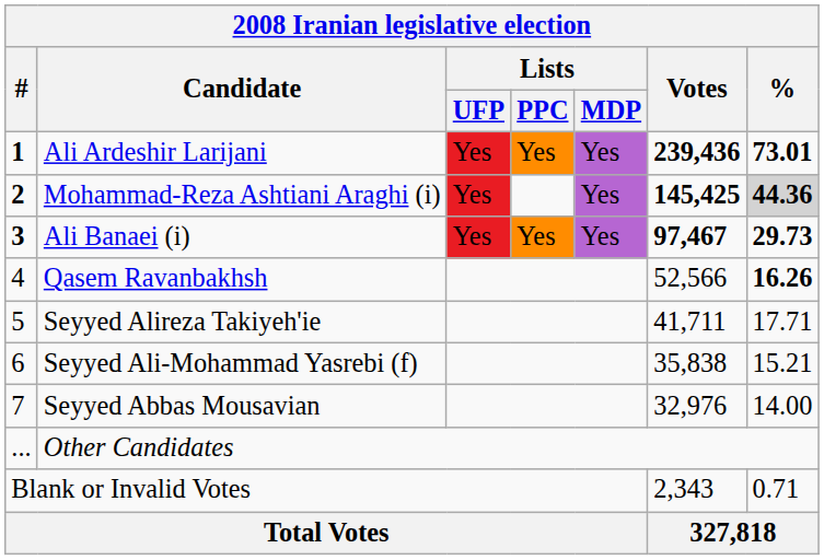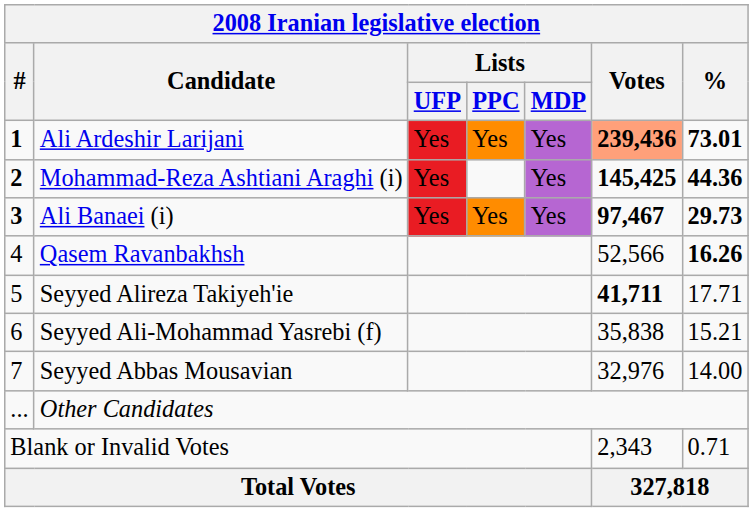Ali Ardeshir Larijani | Votes: no background -> lightsalmon background
Mohammad-Reza Ashtiani Araghi (i) | %: lightgrey background -> no background
Seyyed Alireza Takiyeh'ie | Votes: normal -> bold
